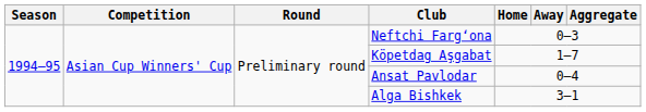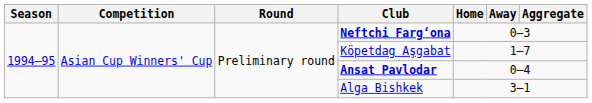Neftchi Fargʻona | Club: normal -> bold
Ansat Pavlodar | Club: normal -> bold
